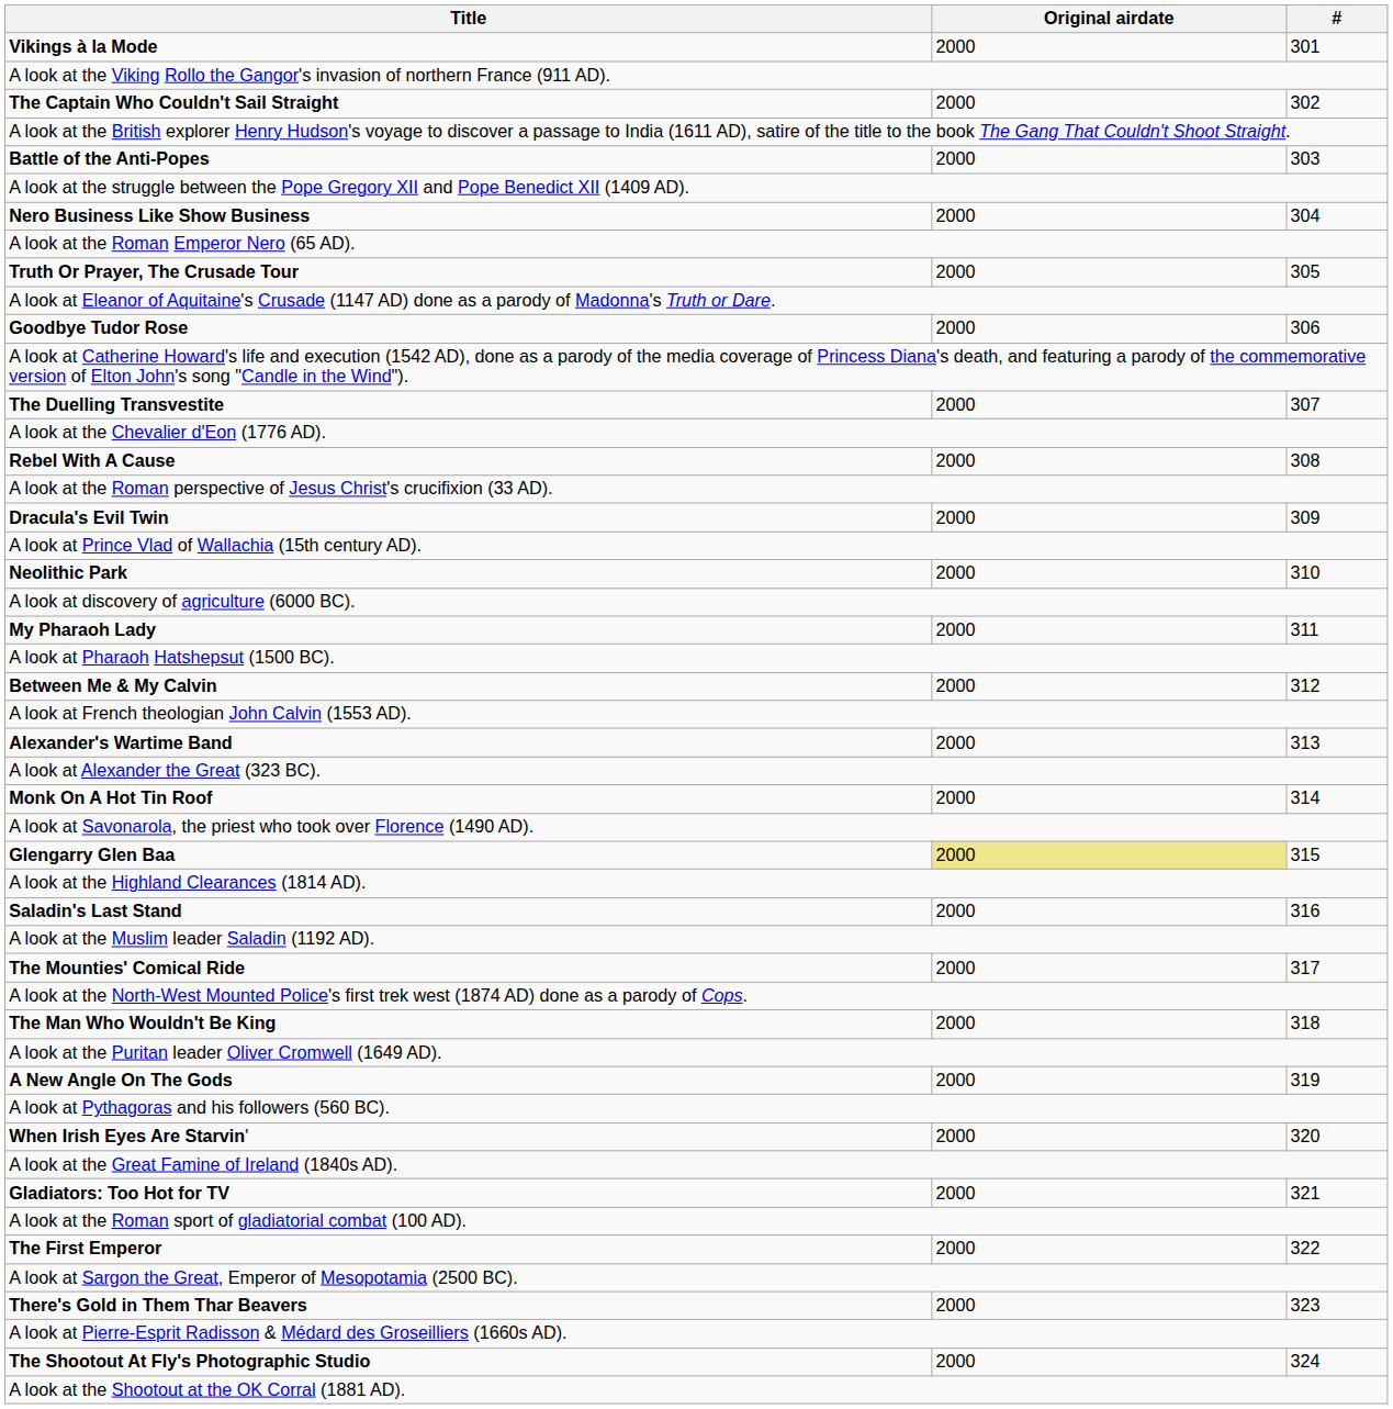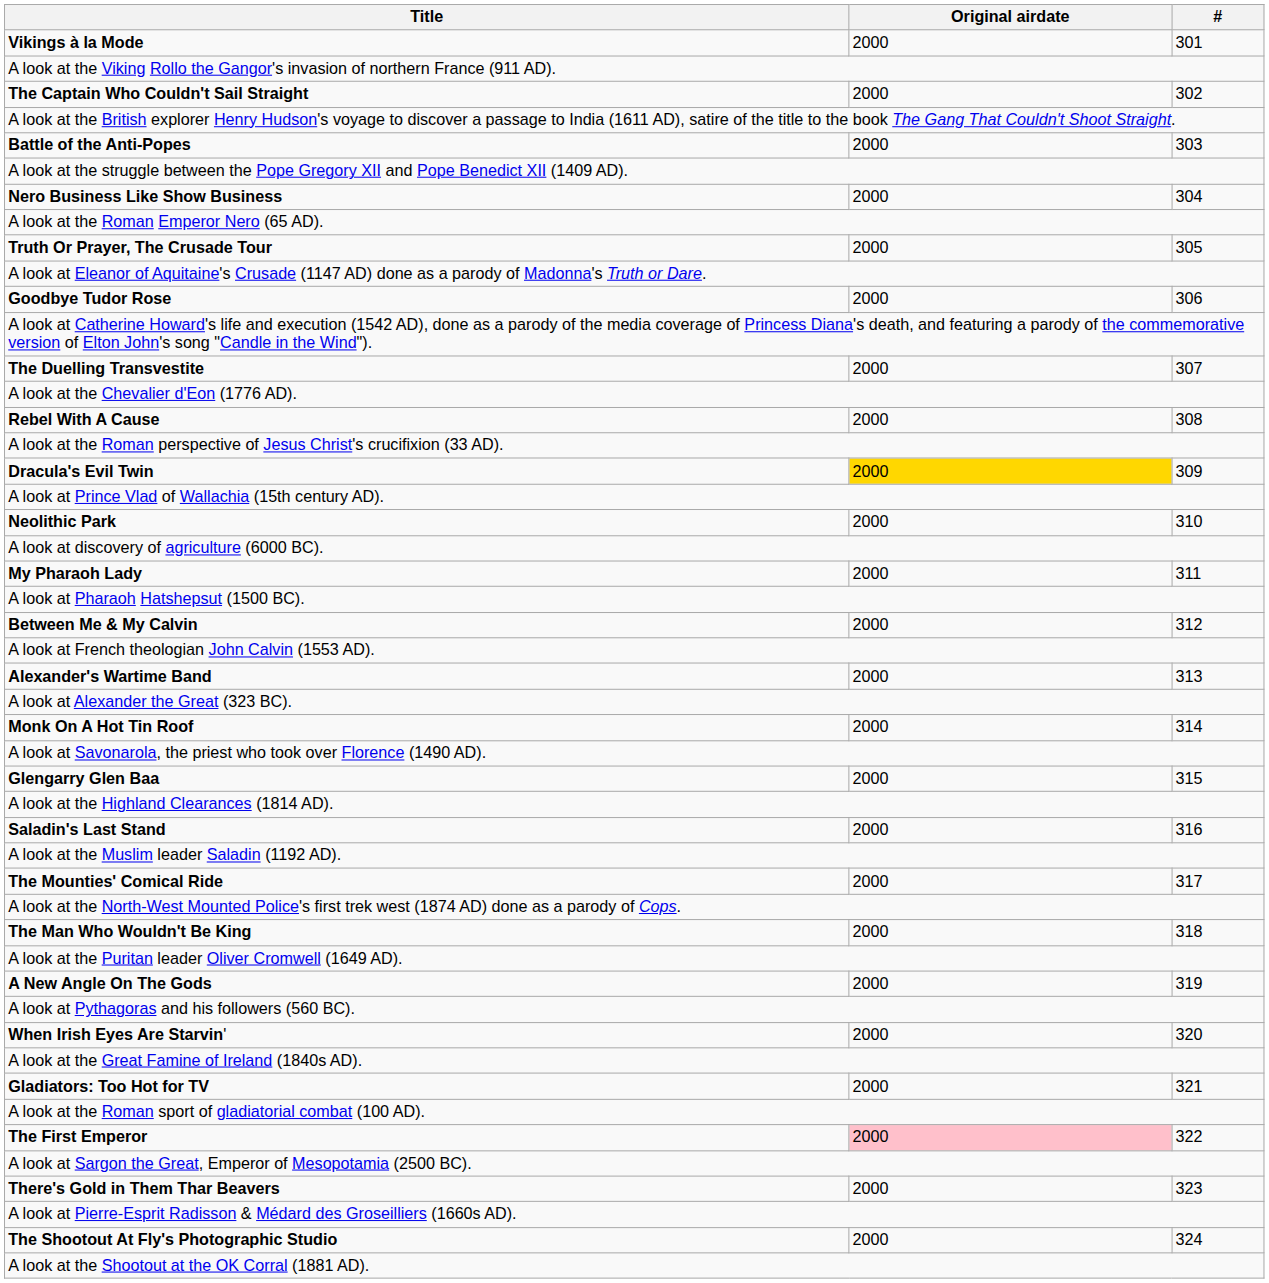Dracula's Evil Twin | Original airdate: no background -> gold background
Glengarry Glen Baa | Original airdate: khaki background -> no background
The First Emperor | Original airdate: no background -> pink background
